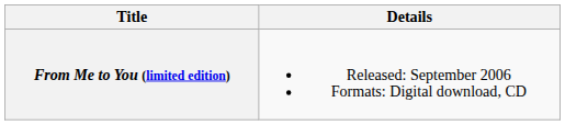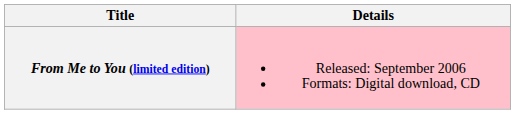From Me to You (limited edition) | Details: no background -> pink background
